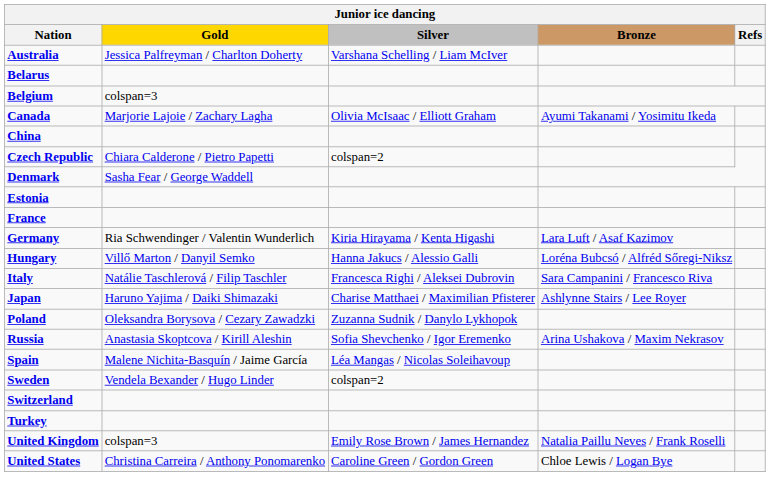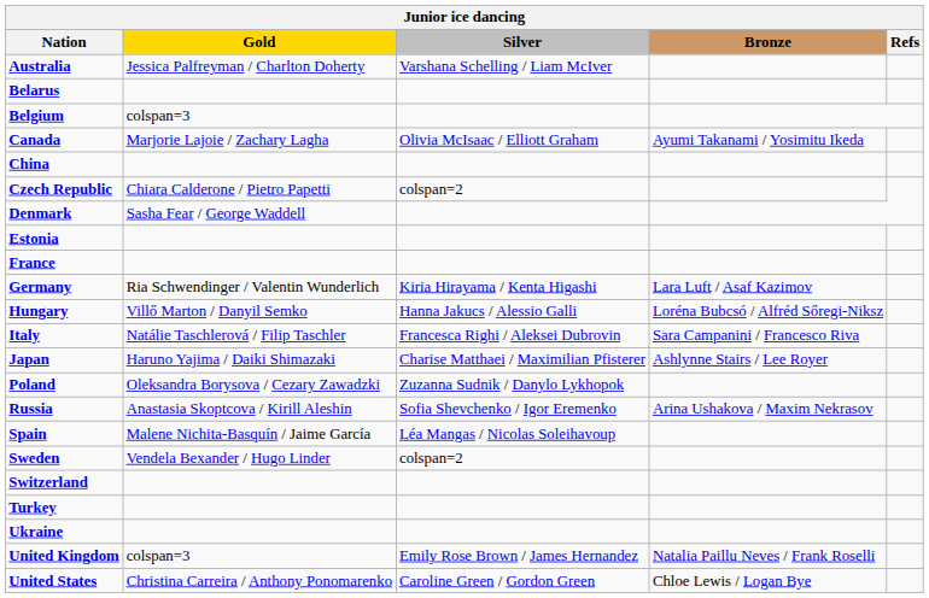+ row: Ukraine
